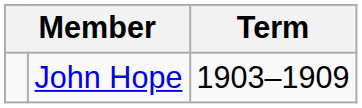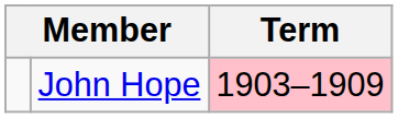John Hope | Term: no background -> pink background
